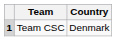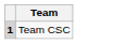- column: Country | Denmark
